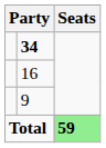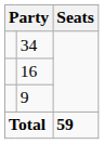34 | column 2: bold -> normal
Total | Seats: lightgreen background -> no background
